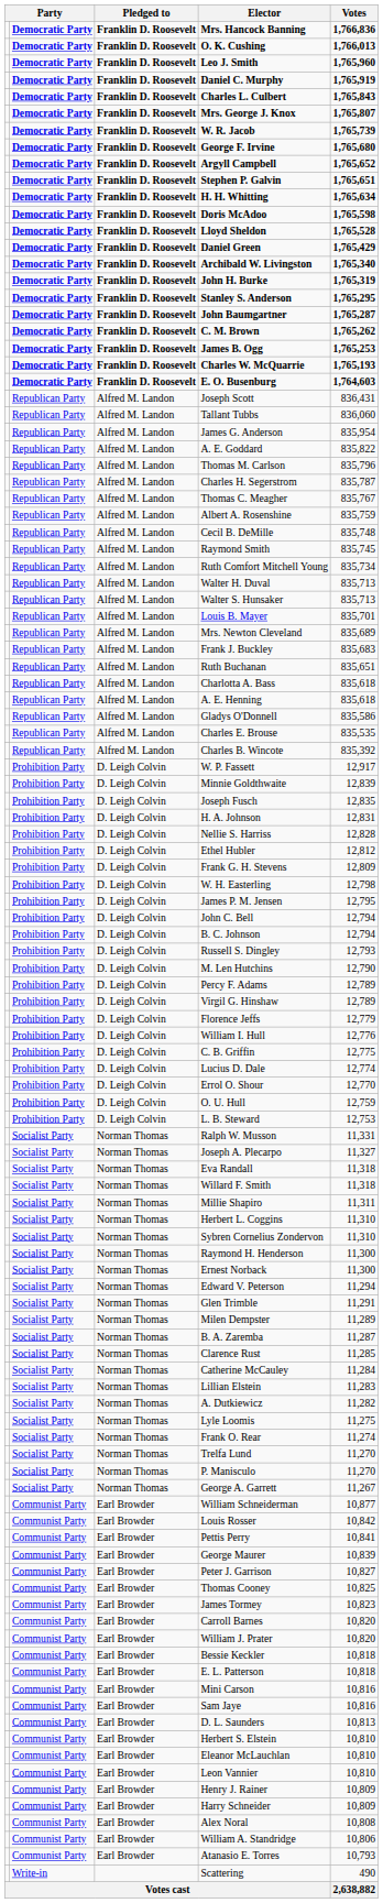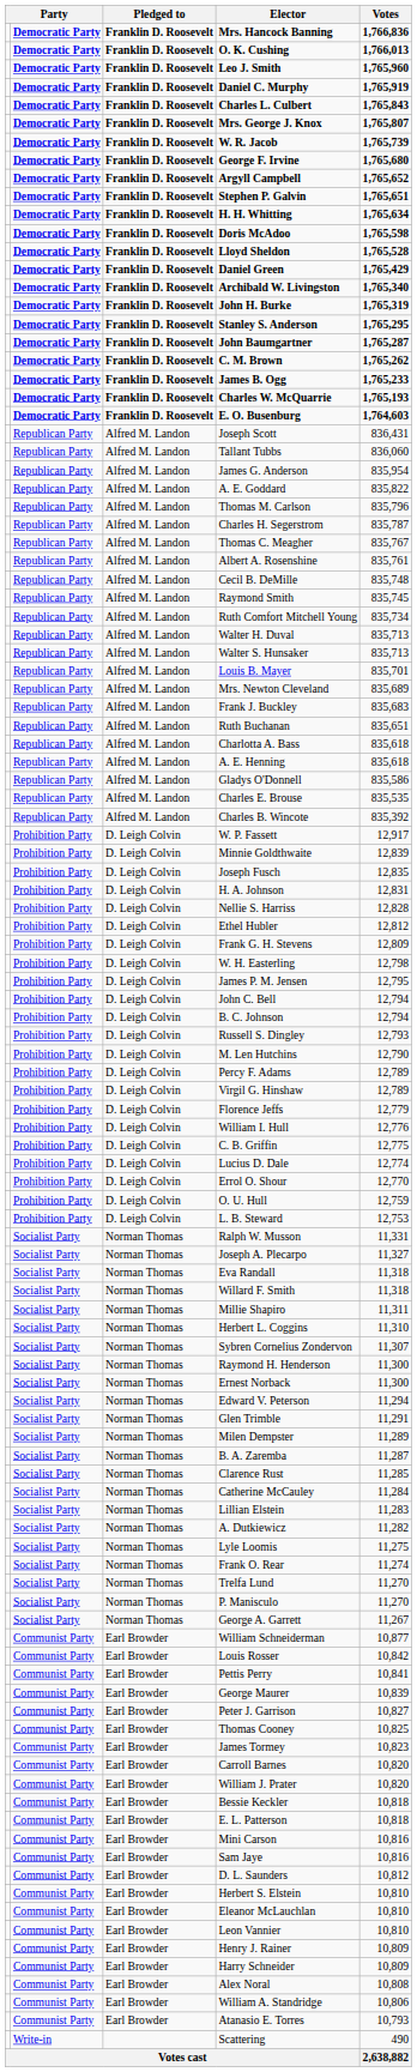James B. Ogg | Votes: 1,765,253 -> 1,765,233
Albert A. Rosenshine | Votes: 835,759 -> 835,761
Sybren Cornelius Zondervon | Votes: 11,310 -> 11,307
D. L. Saunders | Votes: 10,813 -> 10,812
